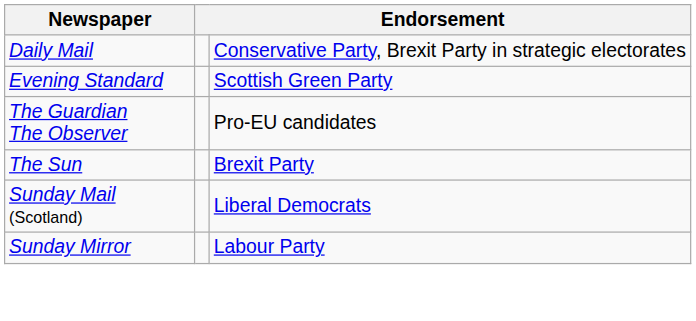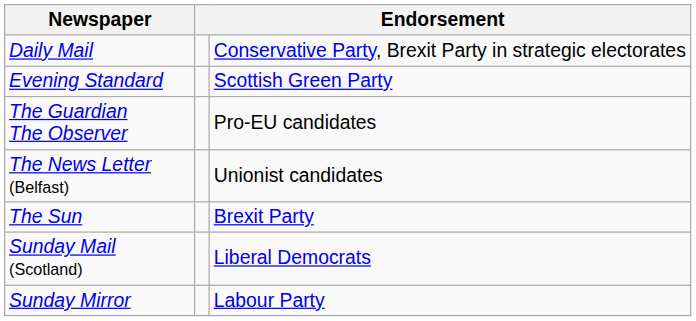+ row: The News Letter (Belfast) | Unionist candidates
